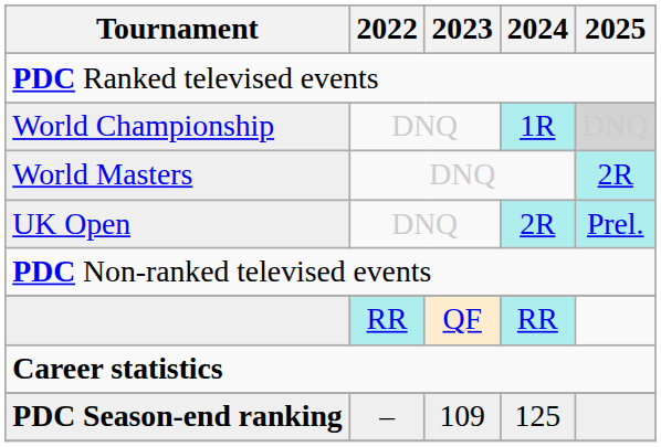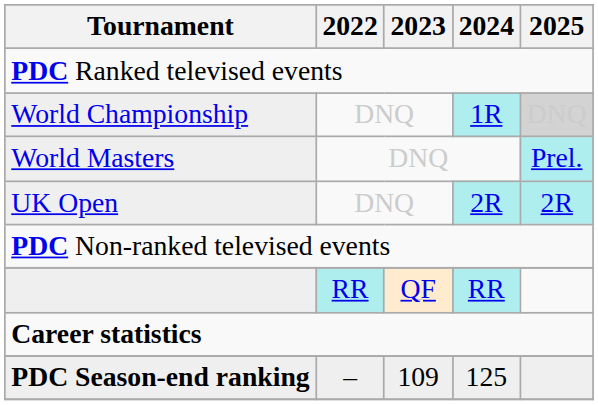World Masters | 2025: 2R -> Prel.
UK Open | 2025: Prel. -> 2R
